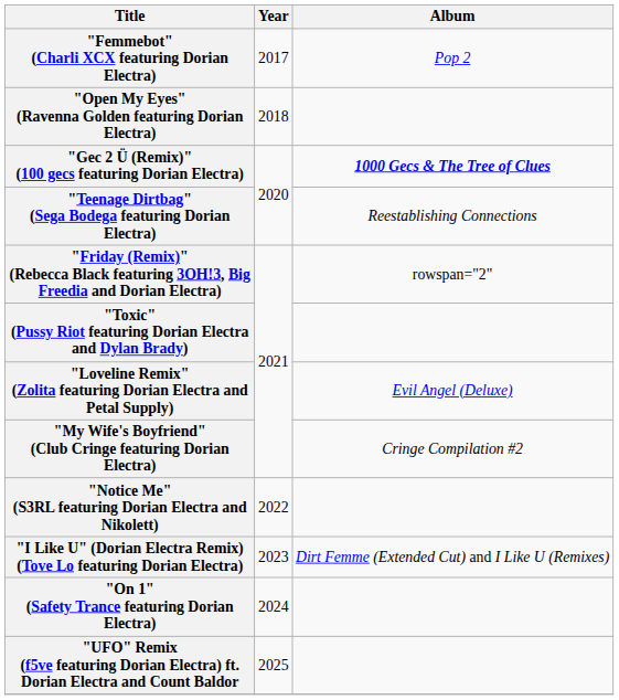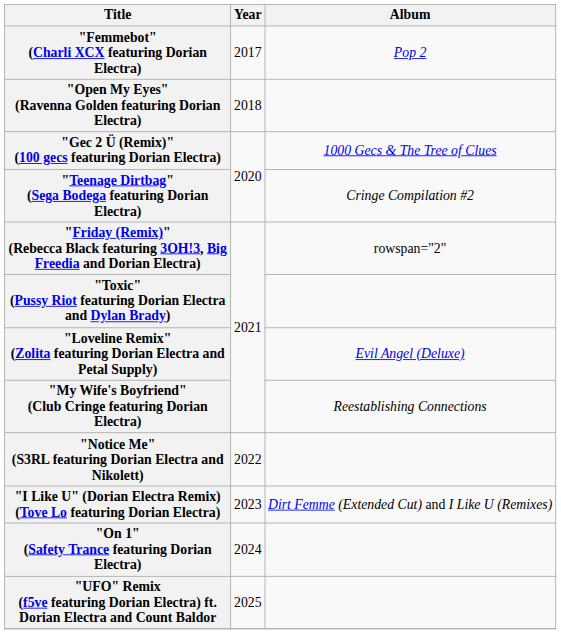"Gec 2 Ü (Remix)" (100 gecs featuring Dorian Electra) | Album: bold -> normal
"Teenage Dirtbag" (Sega Bodega featuring Dorian Electra) | Album: Reestablishing Connections -> Cringe Compilation #2
"My Wife's Boyfriend" (Club Cringe featuring Dorian Electra) | Album: Cringe Compilation #2 -> Reestablishing Connections
